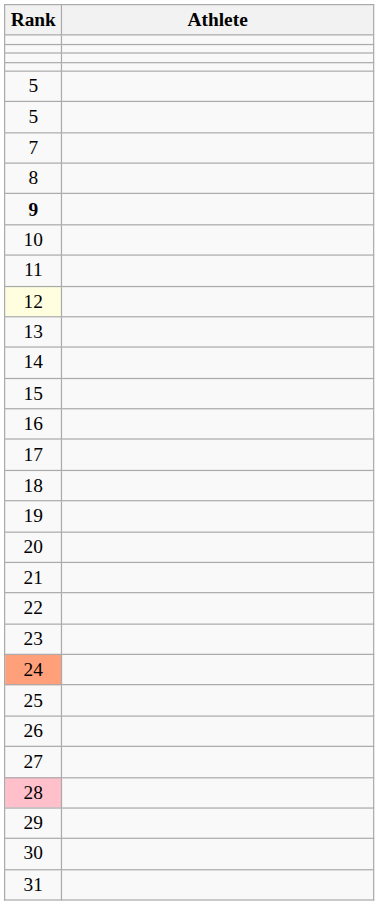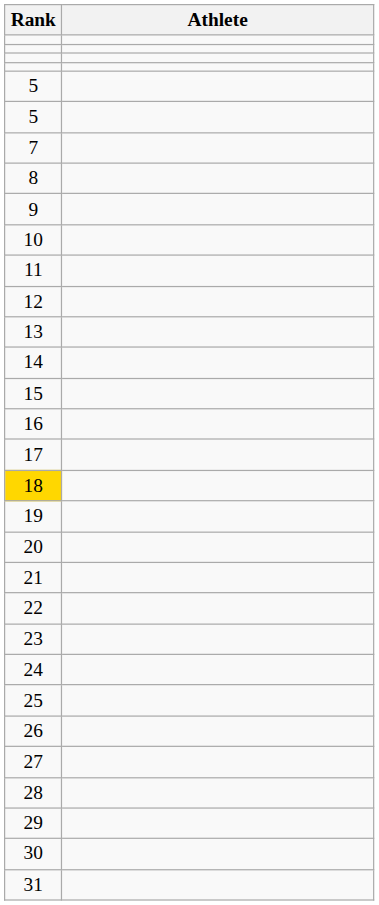row 10 | Rank: bold -> normal
row 13 | Rank: lightyellow background -> no background
row 19 | Rank: no background -> gold background
row 25 | Rank: lightsalmon background -> no background
row 29 | Rank: pink background -> no background
